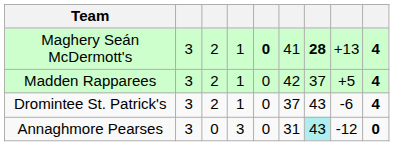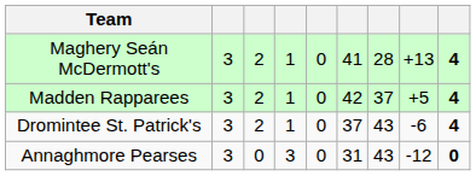Maghery Seán McDermott's | column 5: bold -> normal
Maghery Seán McDermott's | column 7: bold -> normal
Annaghmore Pearses | column 7: paleturquoise background -> no background
